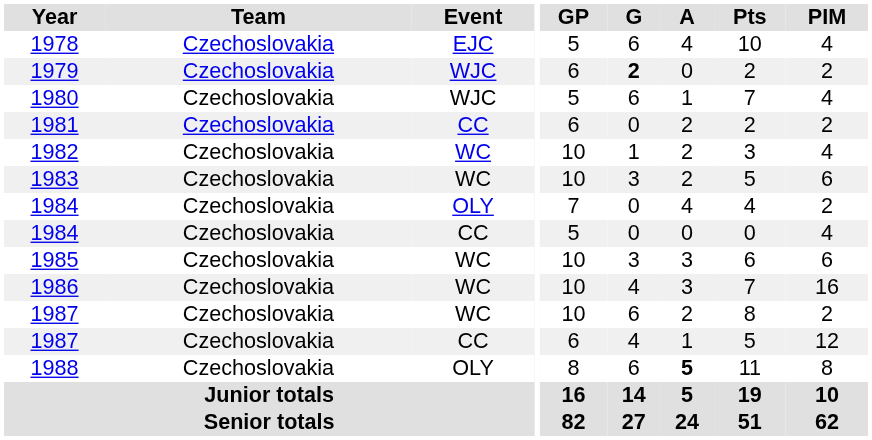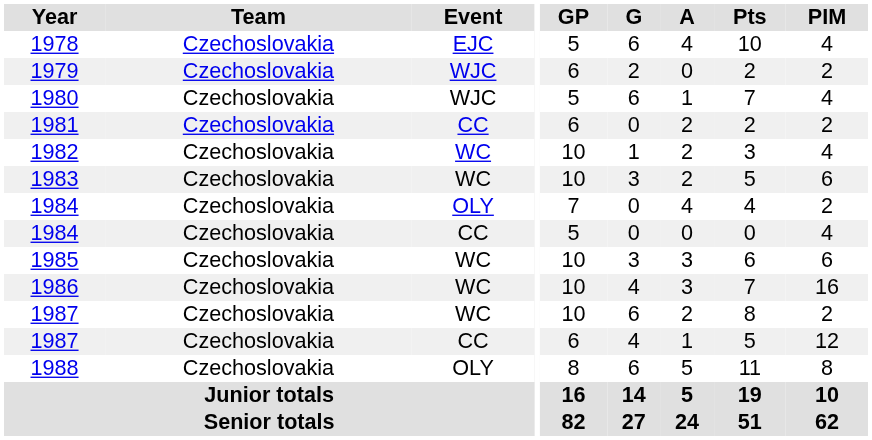1979 | G: bold -> normal
1988 | A: bold -> normal
